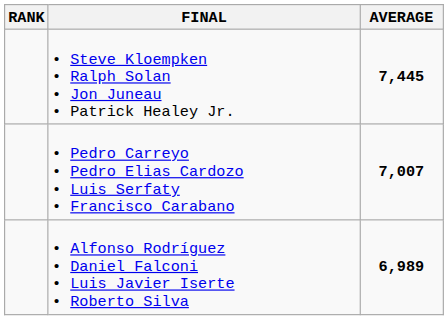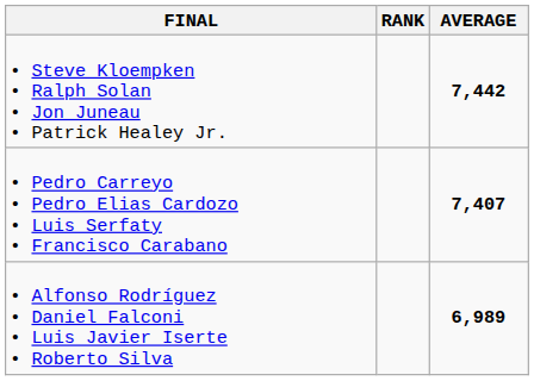columns swapped: RANK <-> FINAL
row 2 | AVERAGE: 7,445 -> 7,442
row 3 | AVERAGE: 7,007 -> 7,407
